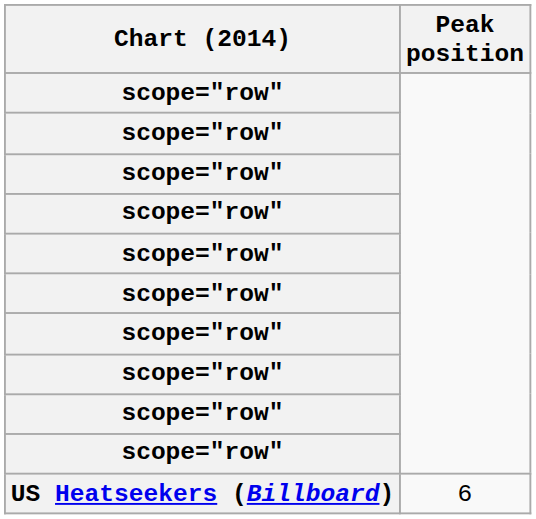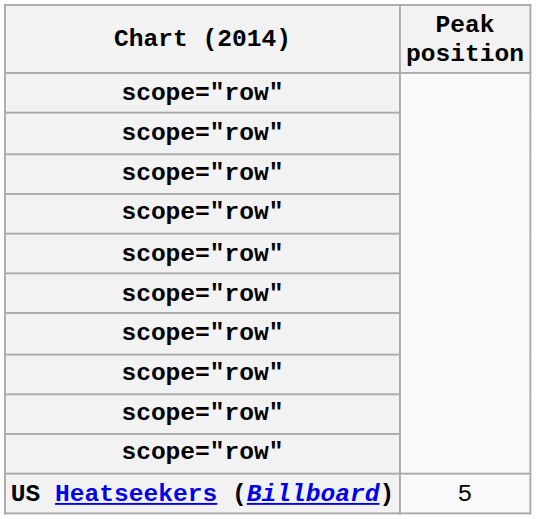US Heatseekers (Billboard) | Peak position: 6 -> 5
